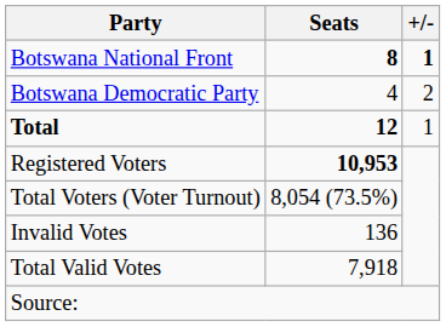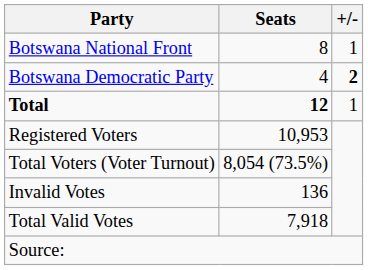Botswana National Front | Seats: bold -> normal
Botswana National Front | +/-: bold -> normal
Botswana Democratic Party | +/-: normal -> bold
Registered Voters | Seats: bold -> normal
